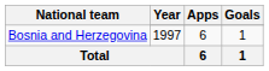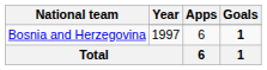1997 | Goals: normal -> bold
